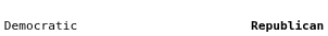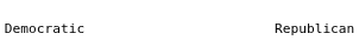Democratic | 178: bold -> normal
